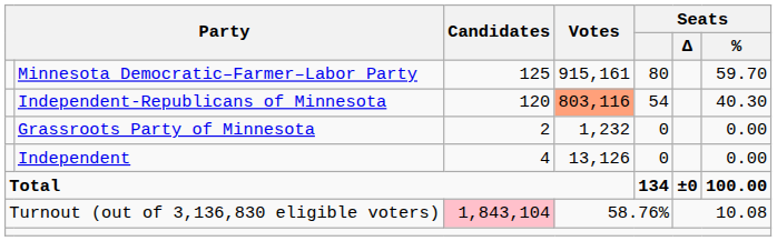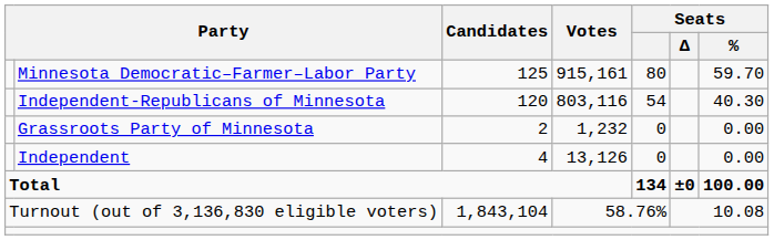Independent-Republicans of Minnesota | Votes: lightsalmon background -> no background
Turnout (out of 3,136,830 eligible voters) | Candidates: pink background -> no background
